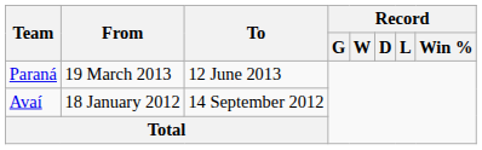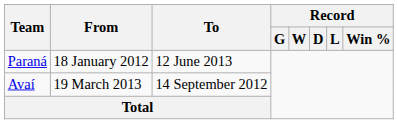Paraná | From: 19 March 2013 -> 18 January 2012
Avaí | From: 18 January 2012 -> 19 March 2013
